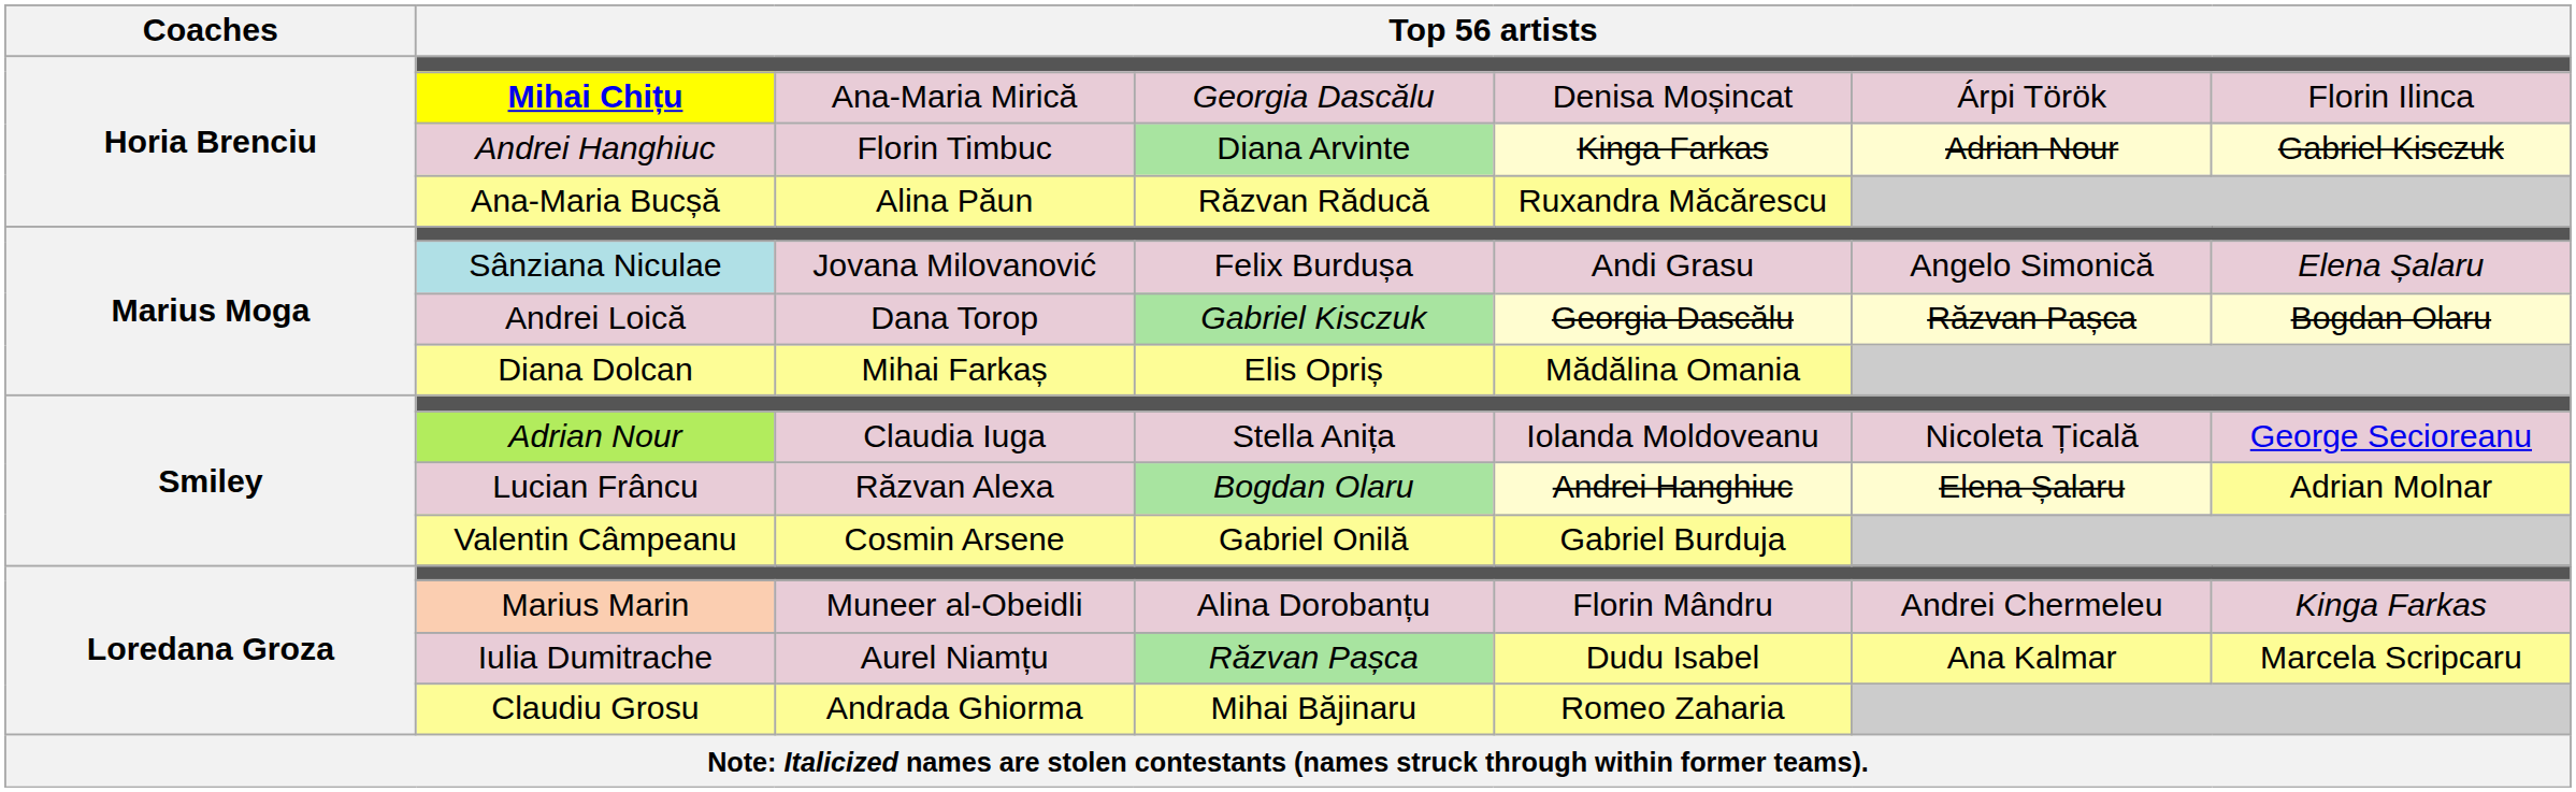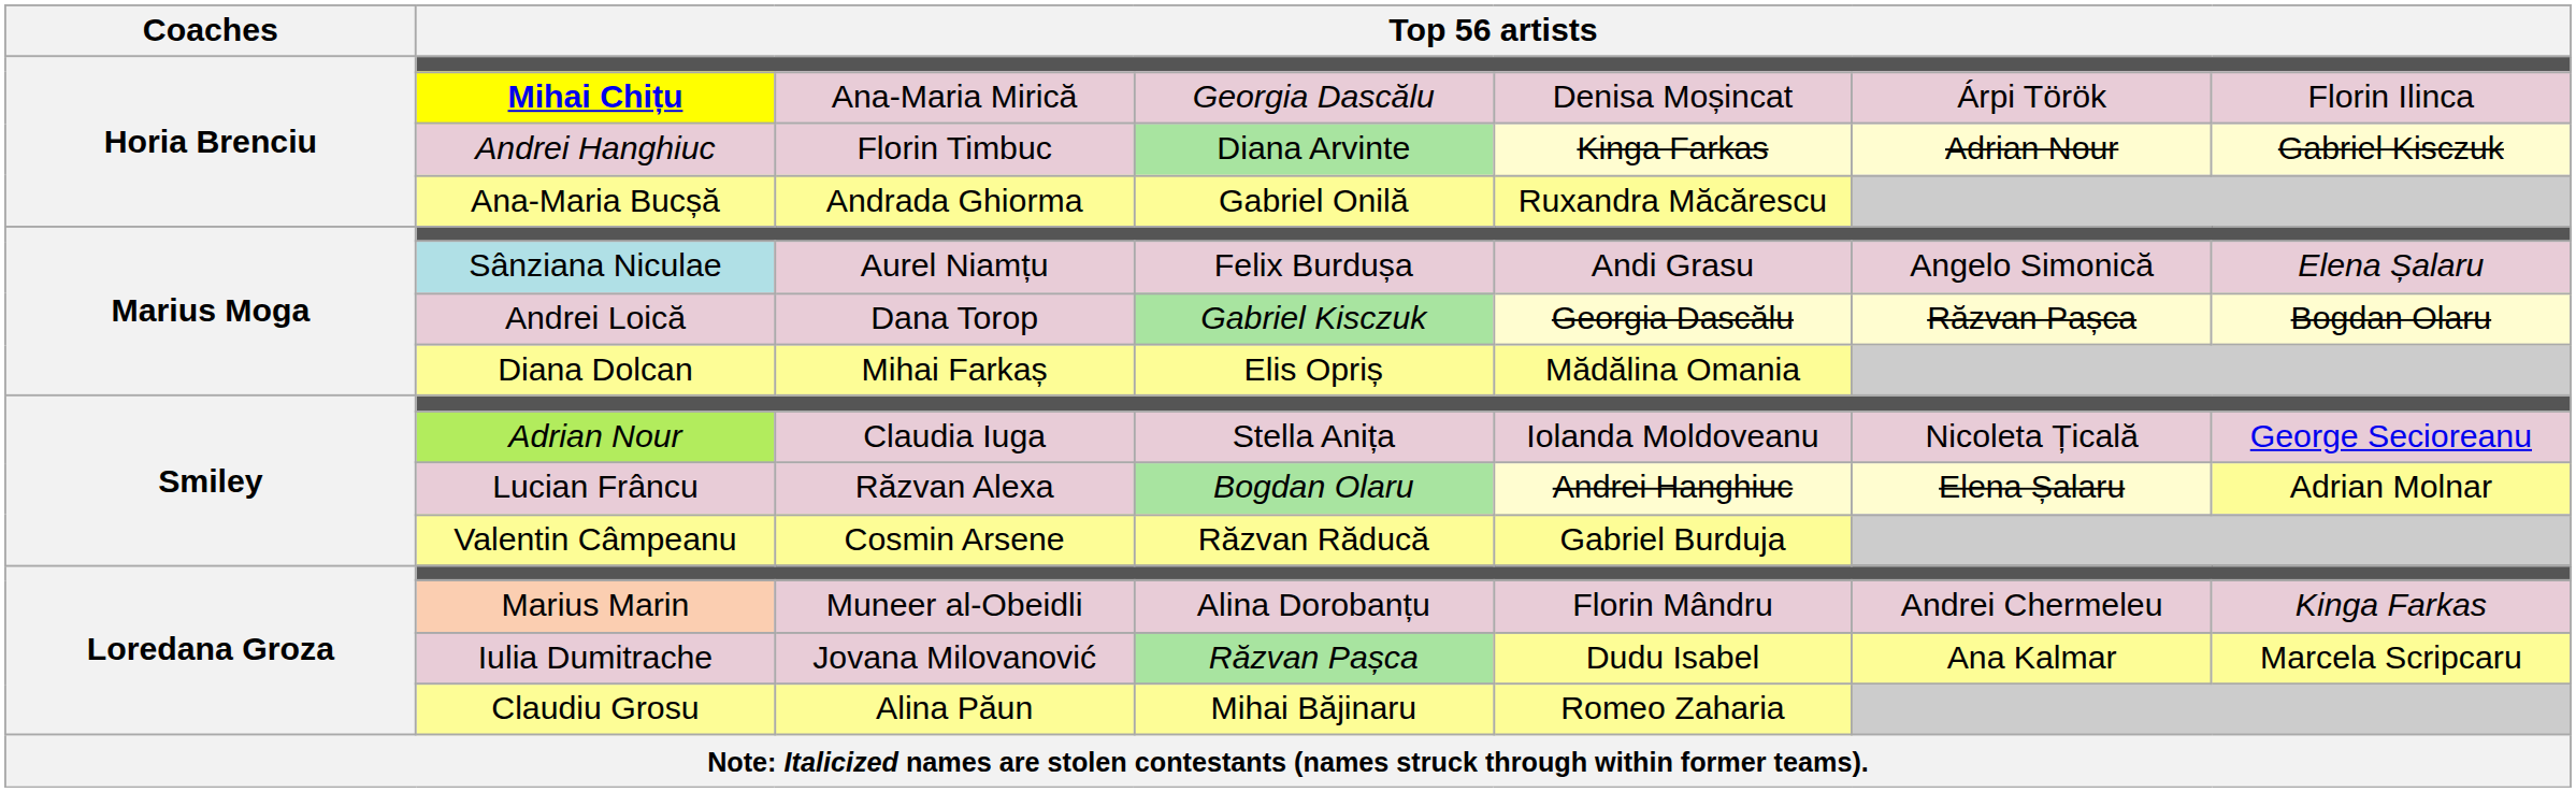Ana-Maria Bucșă | column 3: Alina Păun -> Andrada Ghiorma
Ana-Maria Bucșă | column 4: Răzvan Răducă -> Gabriel Onilă
Sânziana Niculae | column 3: Jovana Milovanović -> Aurel Niamțu
Valentin Câmpeanu | column 4: Gabriel Onilă -> Răzvan Răducă
Iulia Dumitrache | column 3: Aurel Niamțu -> Jovana Milovanović
Claudiu Grosu | column 3: Andrada Ghiorma -> Alina Păun
